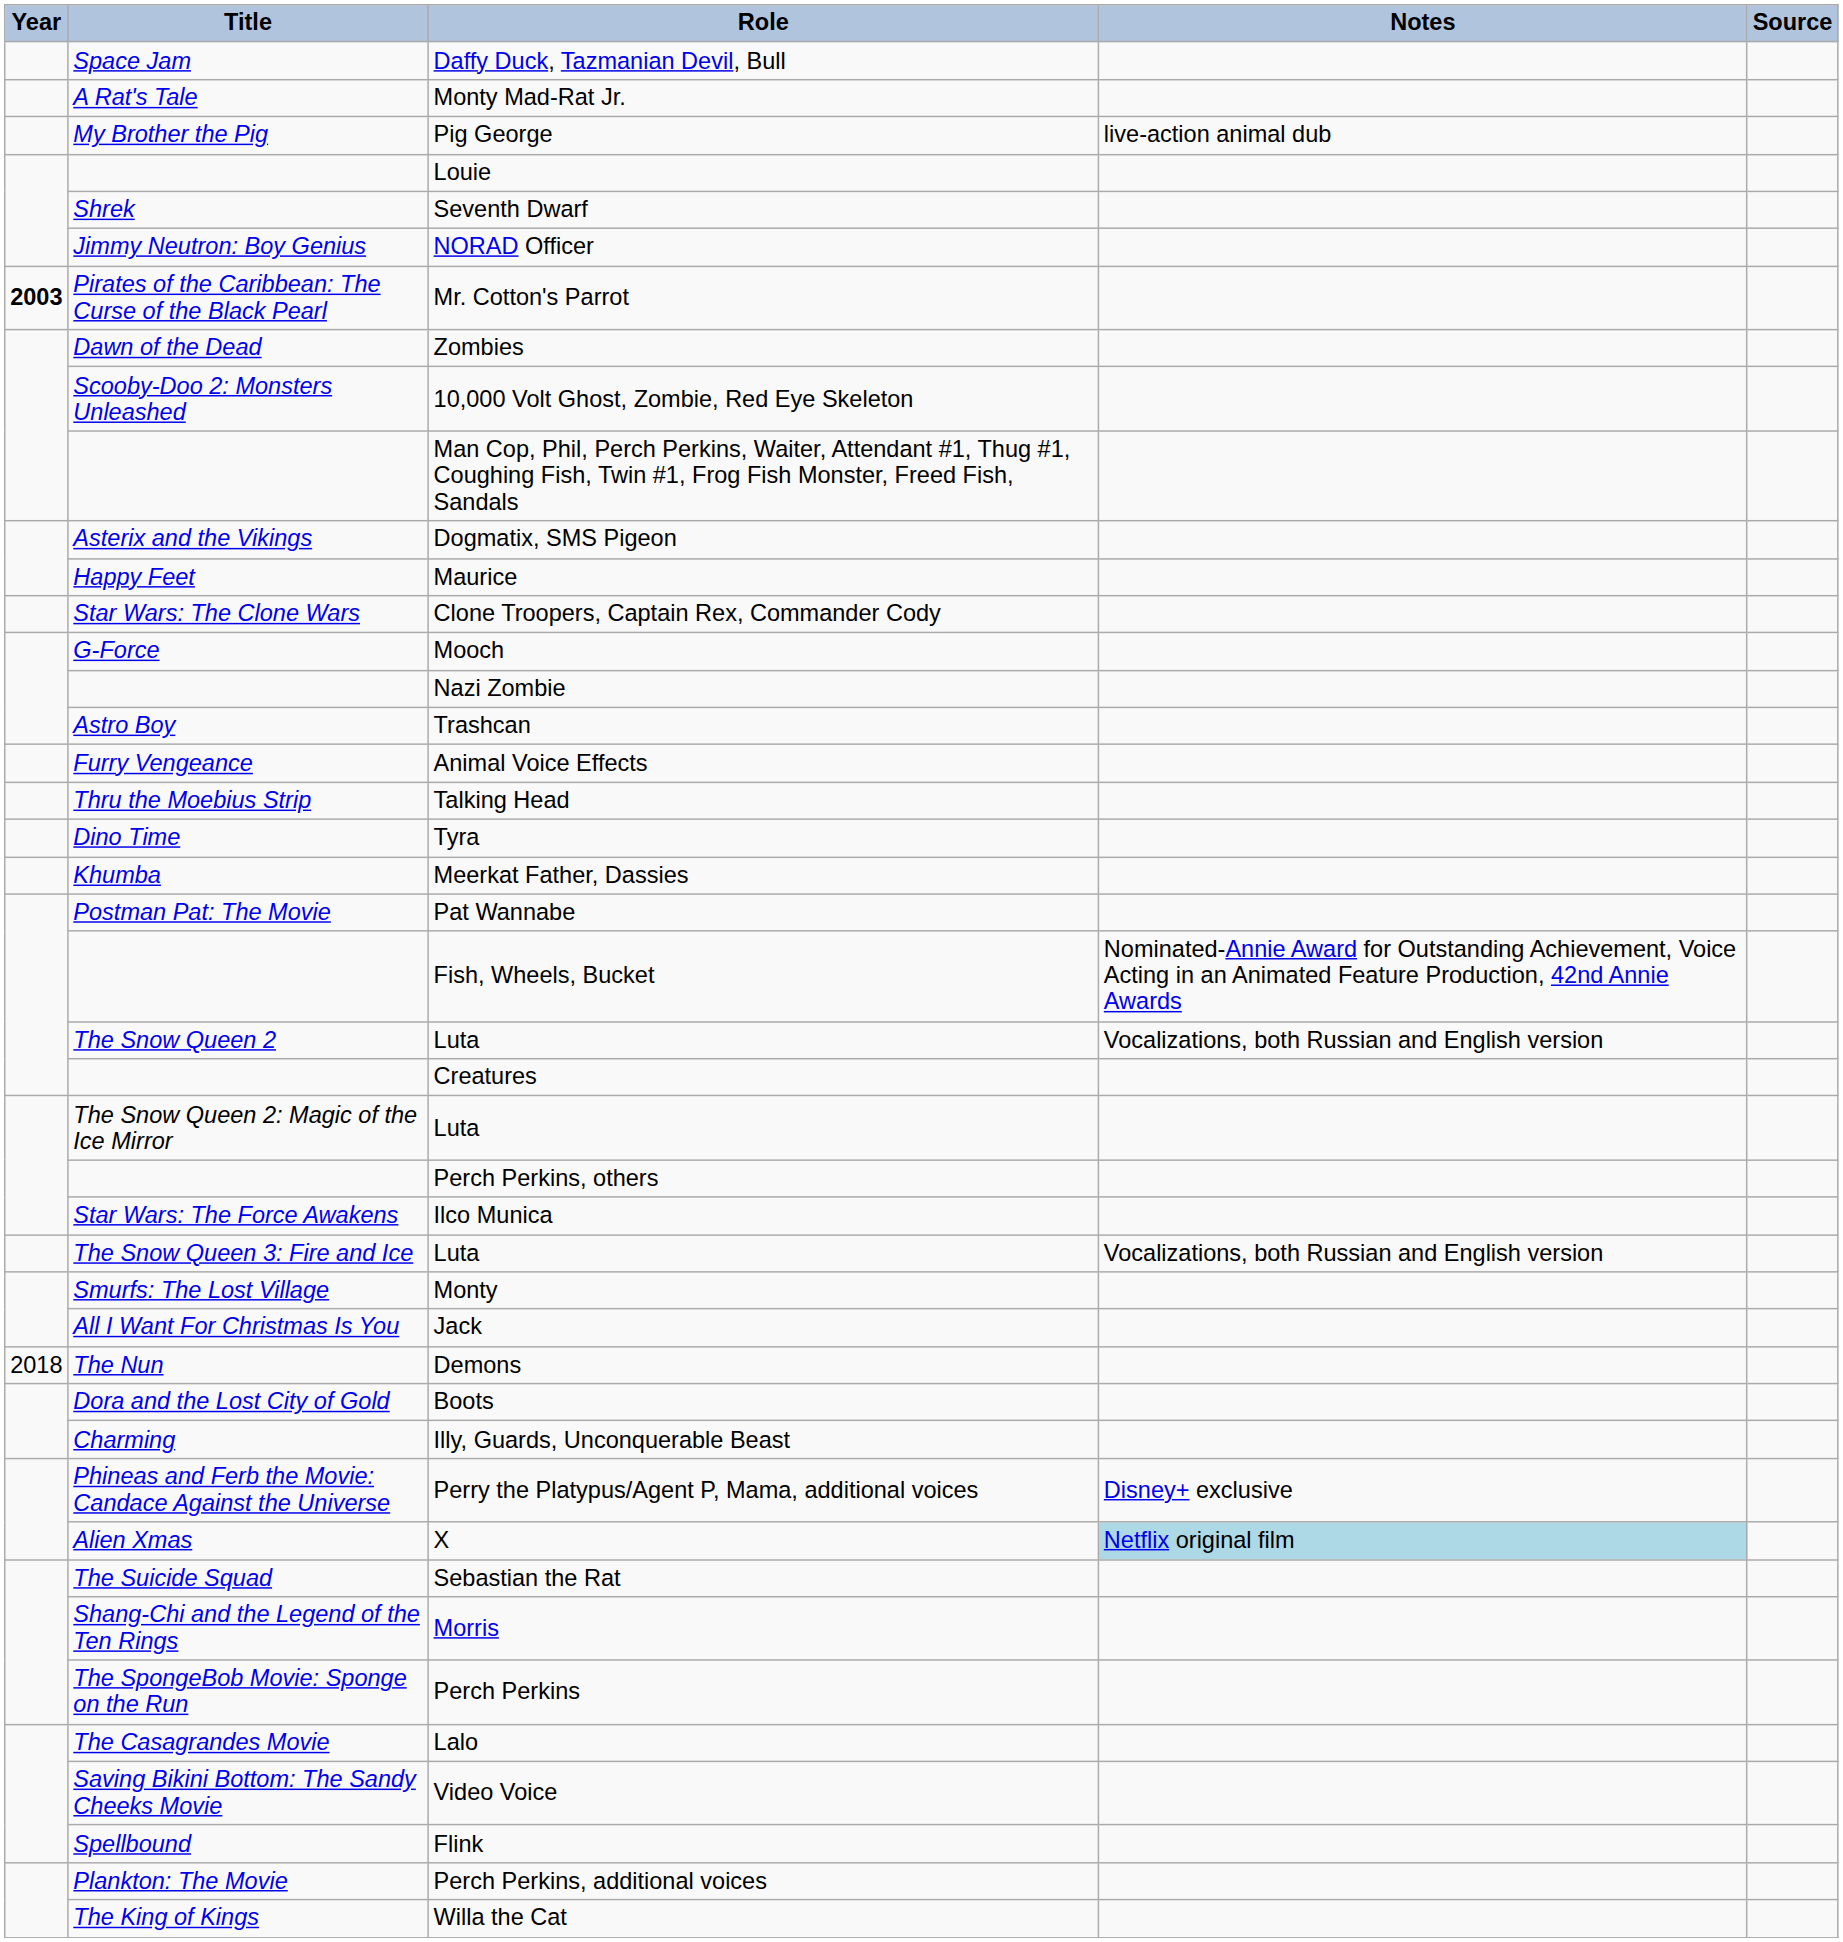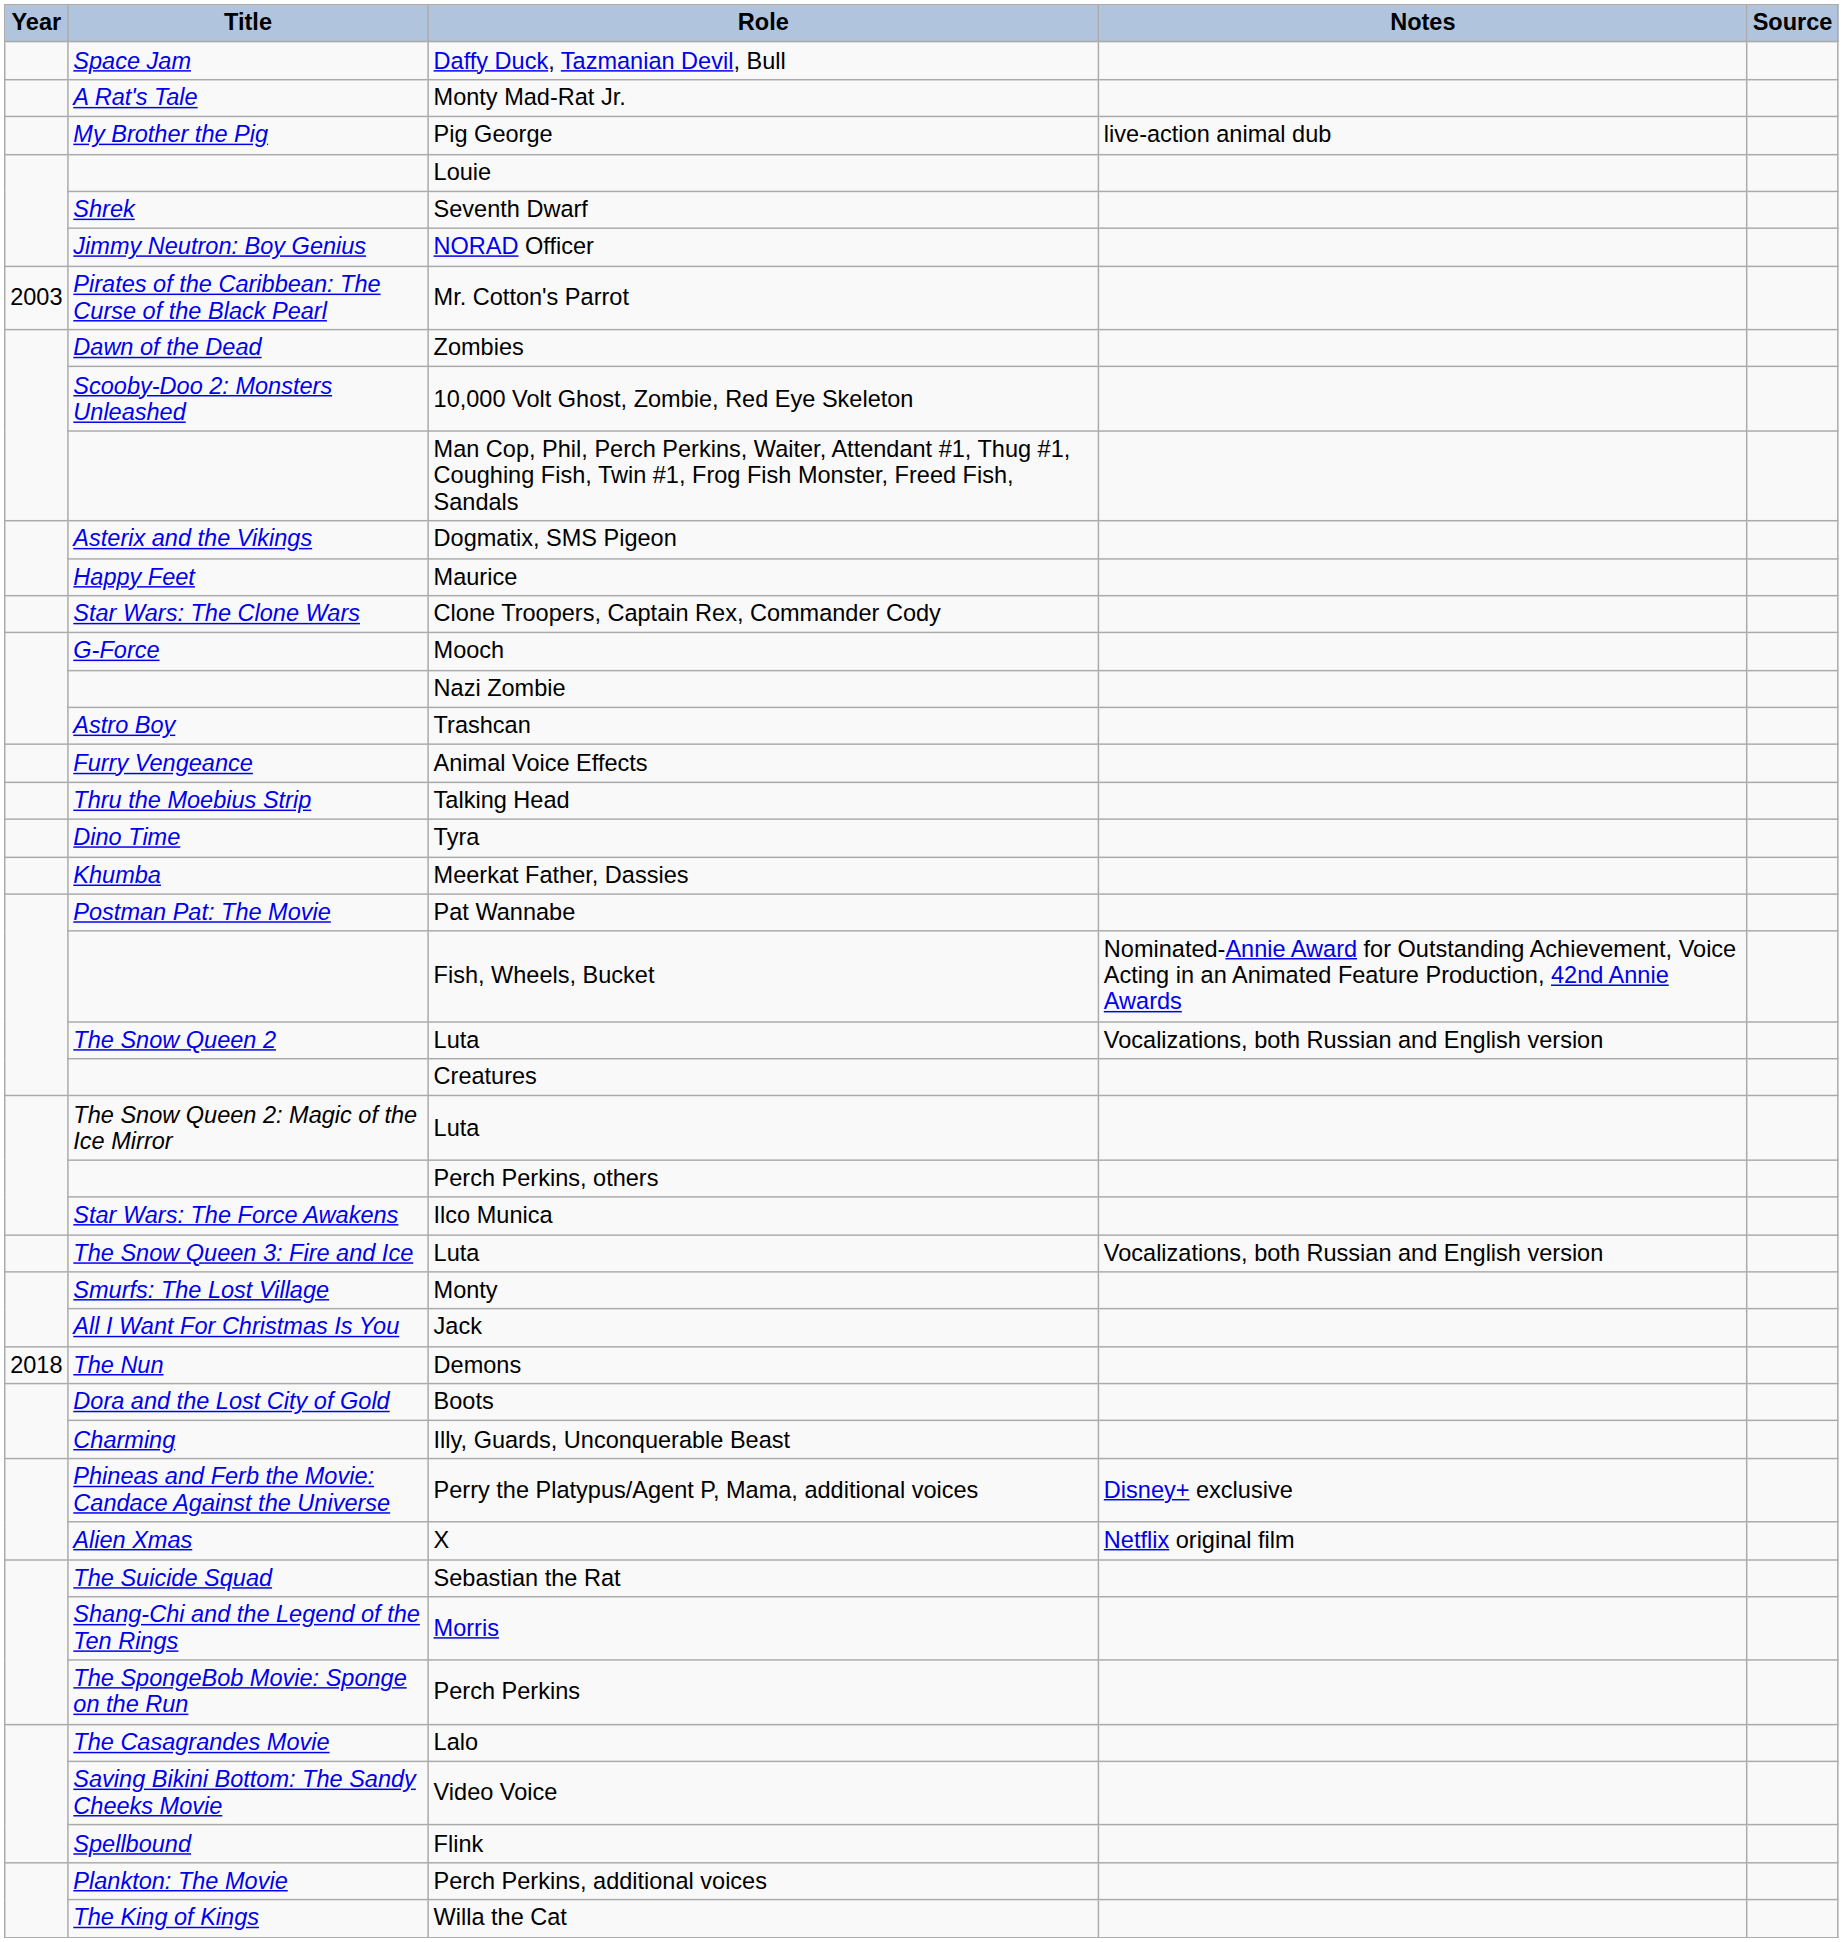Mr. Cotton's Parrot | Year: bold -> normal
X | Notes: lightblue background -> no background
